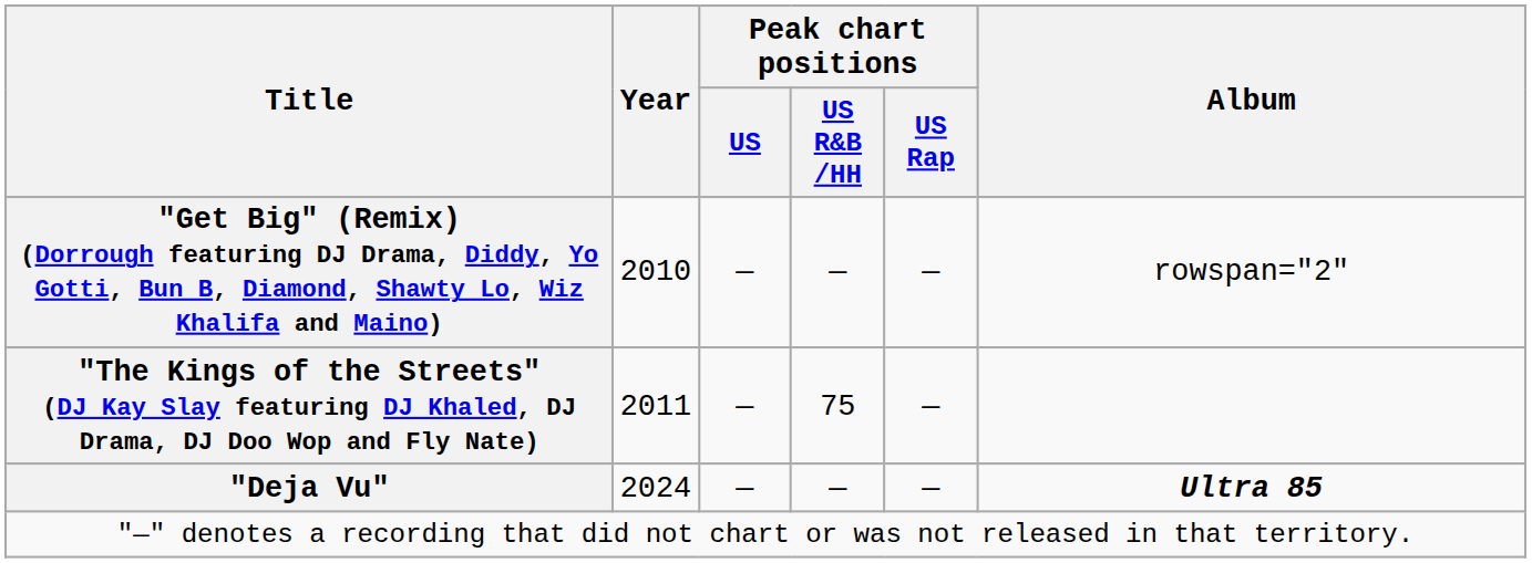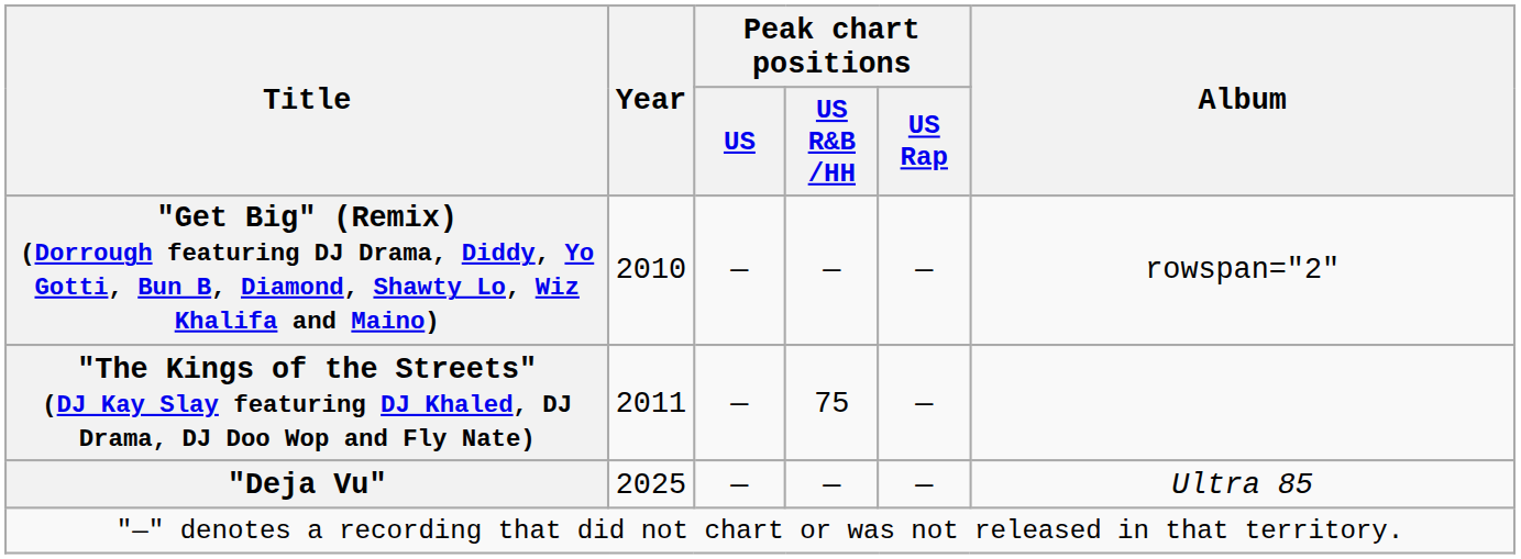"Deja Vu" | Year: 2024 -> 2025
"Deja Vu" | Album: bold -> normal
